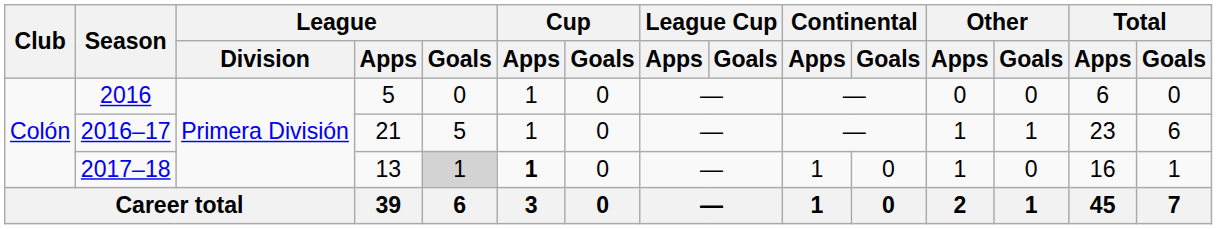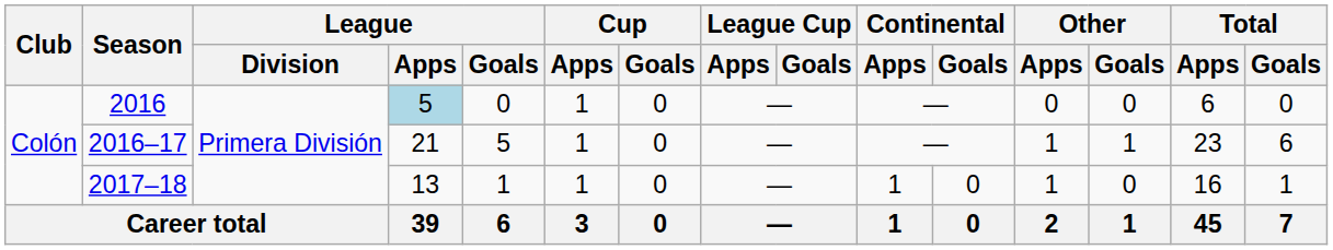2016 | League / Apps: no background -> lightblue background
2017–18 | League / Goals: lightgrey background -> no background
2017–18 | Cup / Apps: bold -> normal
